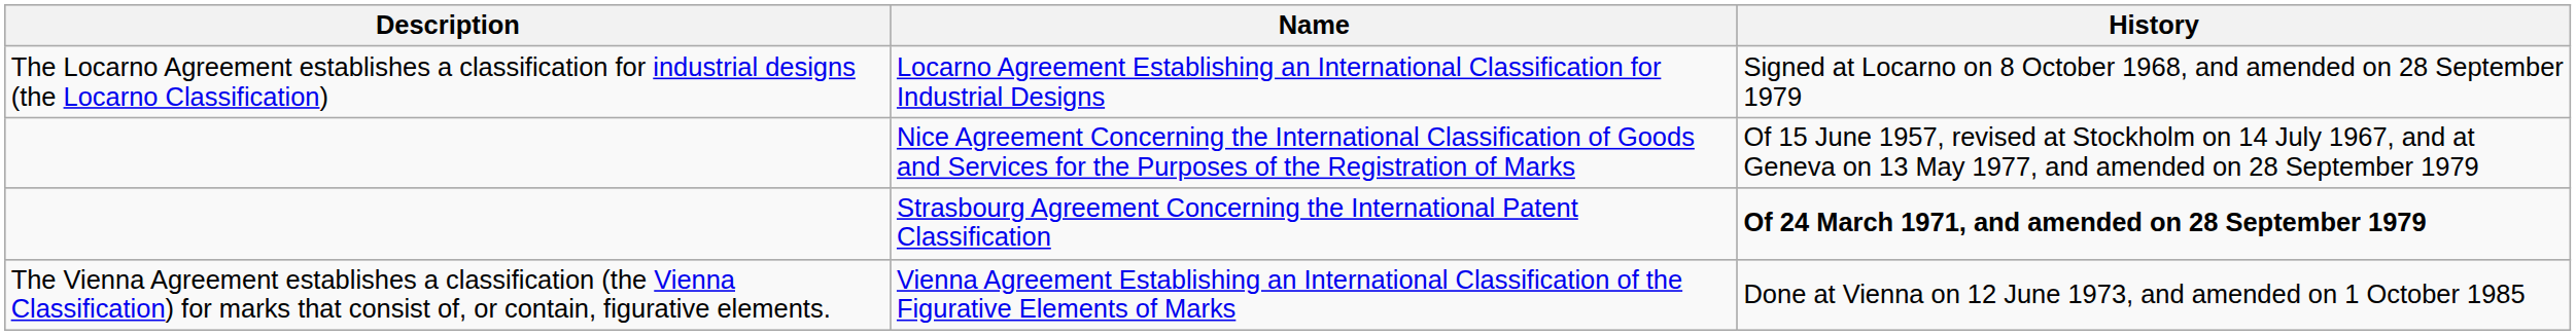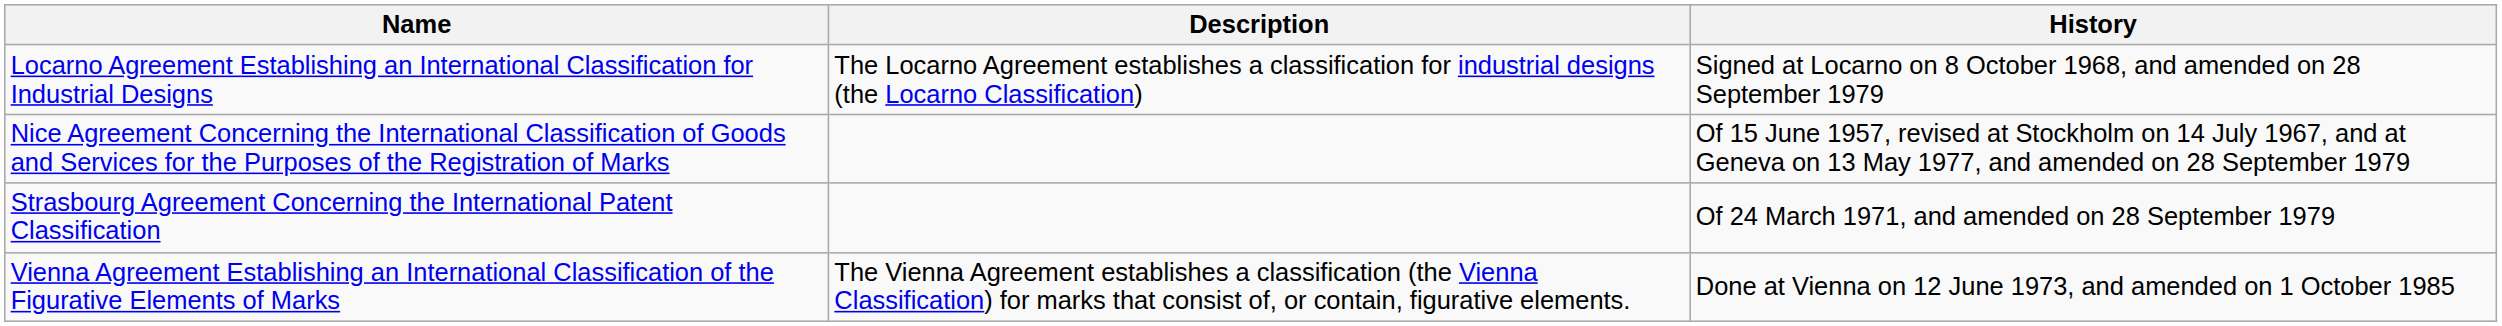columns swapped: Name <-> Description
row 4 | History: bold -> normal
